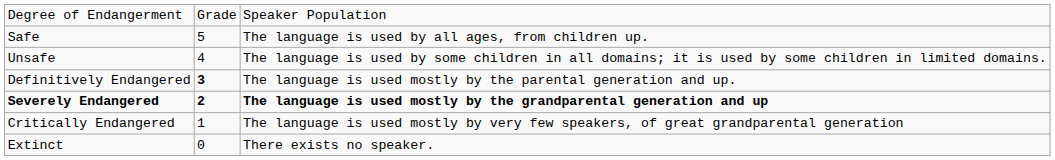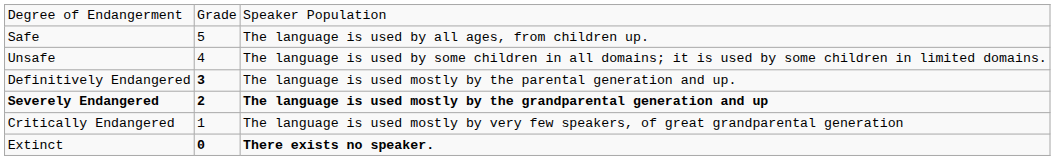Extinct | column 2: normal -> bold
Extinct | column 3: normal -> bold
